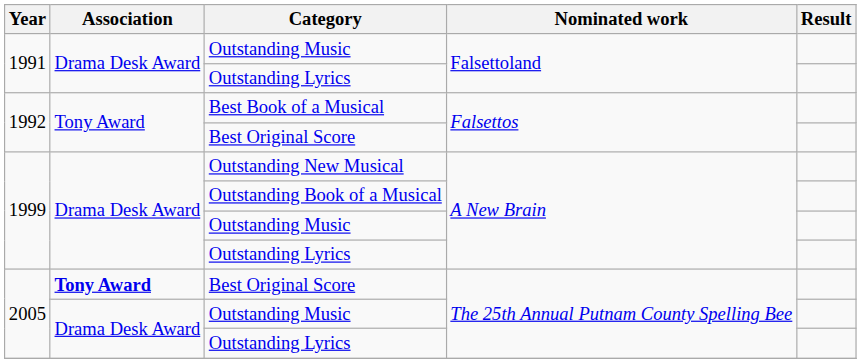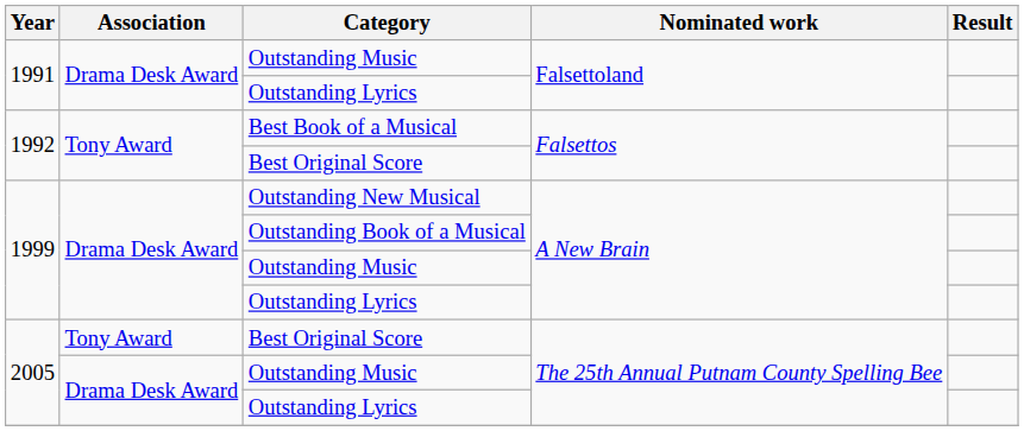2005 / Best Original Score | Association: bold -> normal
